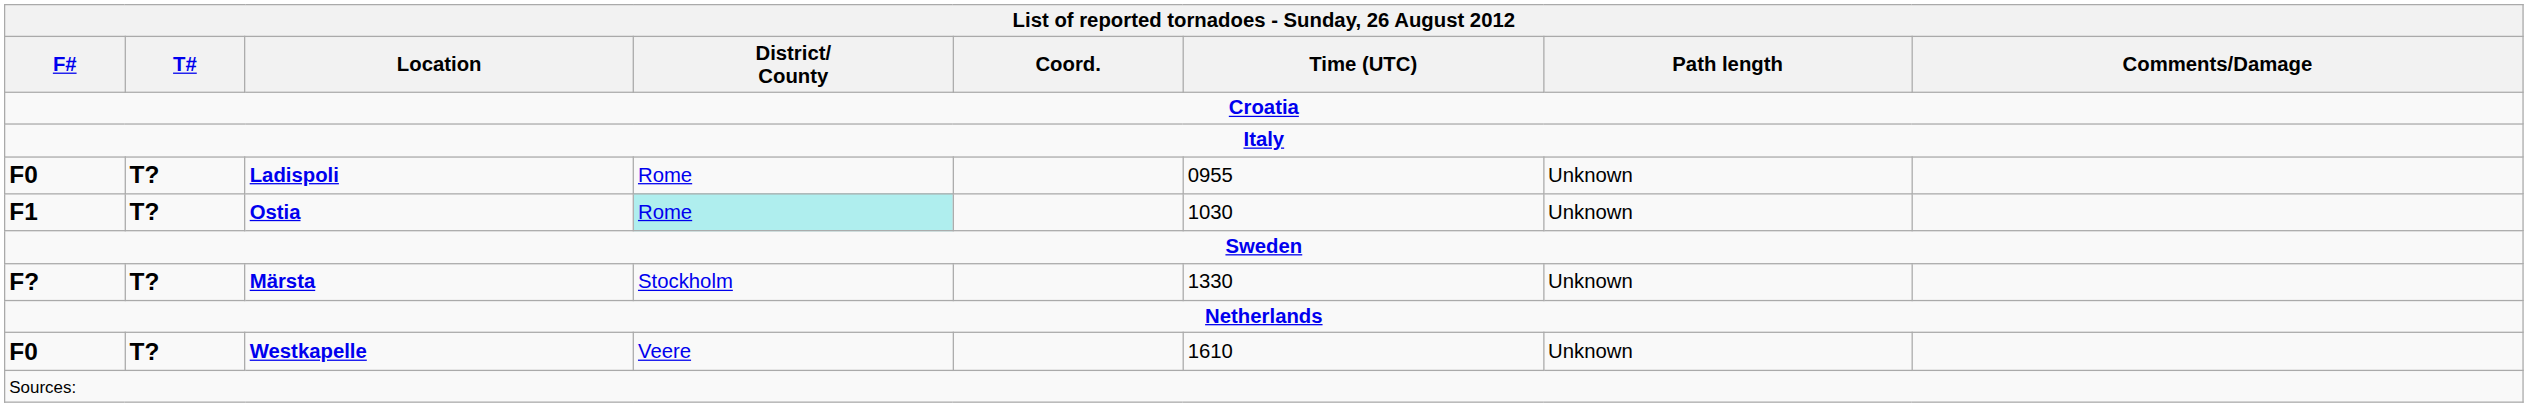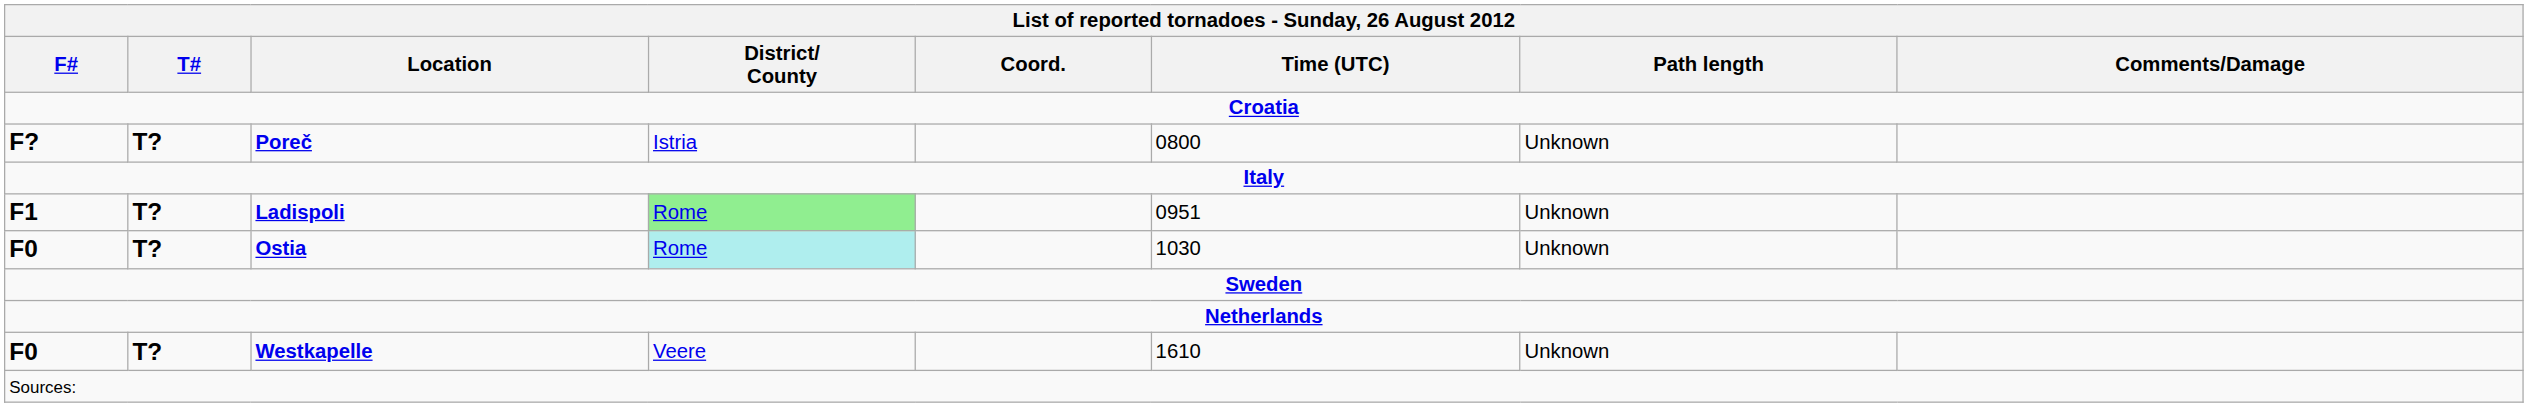+ row: F? | T? | Poreč | Istria | 0800 | Unknown
Ladispoli | F#: F0 -> F1
Ladispoli | District/ County: no background -> lightgreen background
Ladispoli | Time (UTC): 0955 -> 0951
Ostia | F#: F1 -> F0
- row: F? | T? | Märsta | Stockholm | 1330 | Unknown
